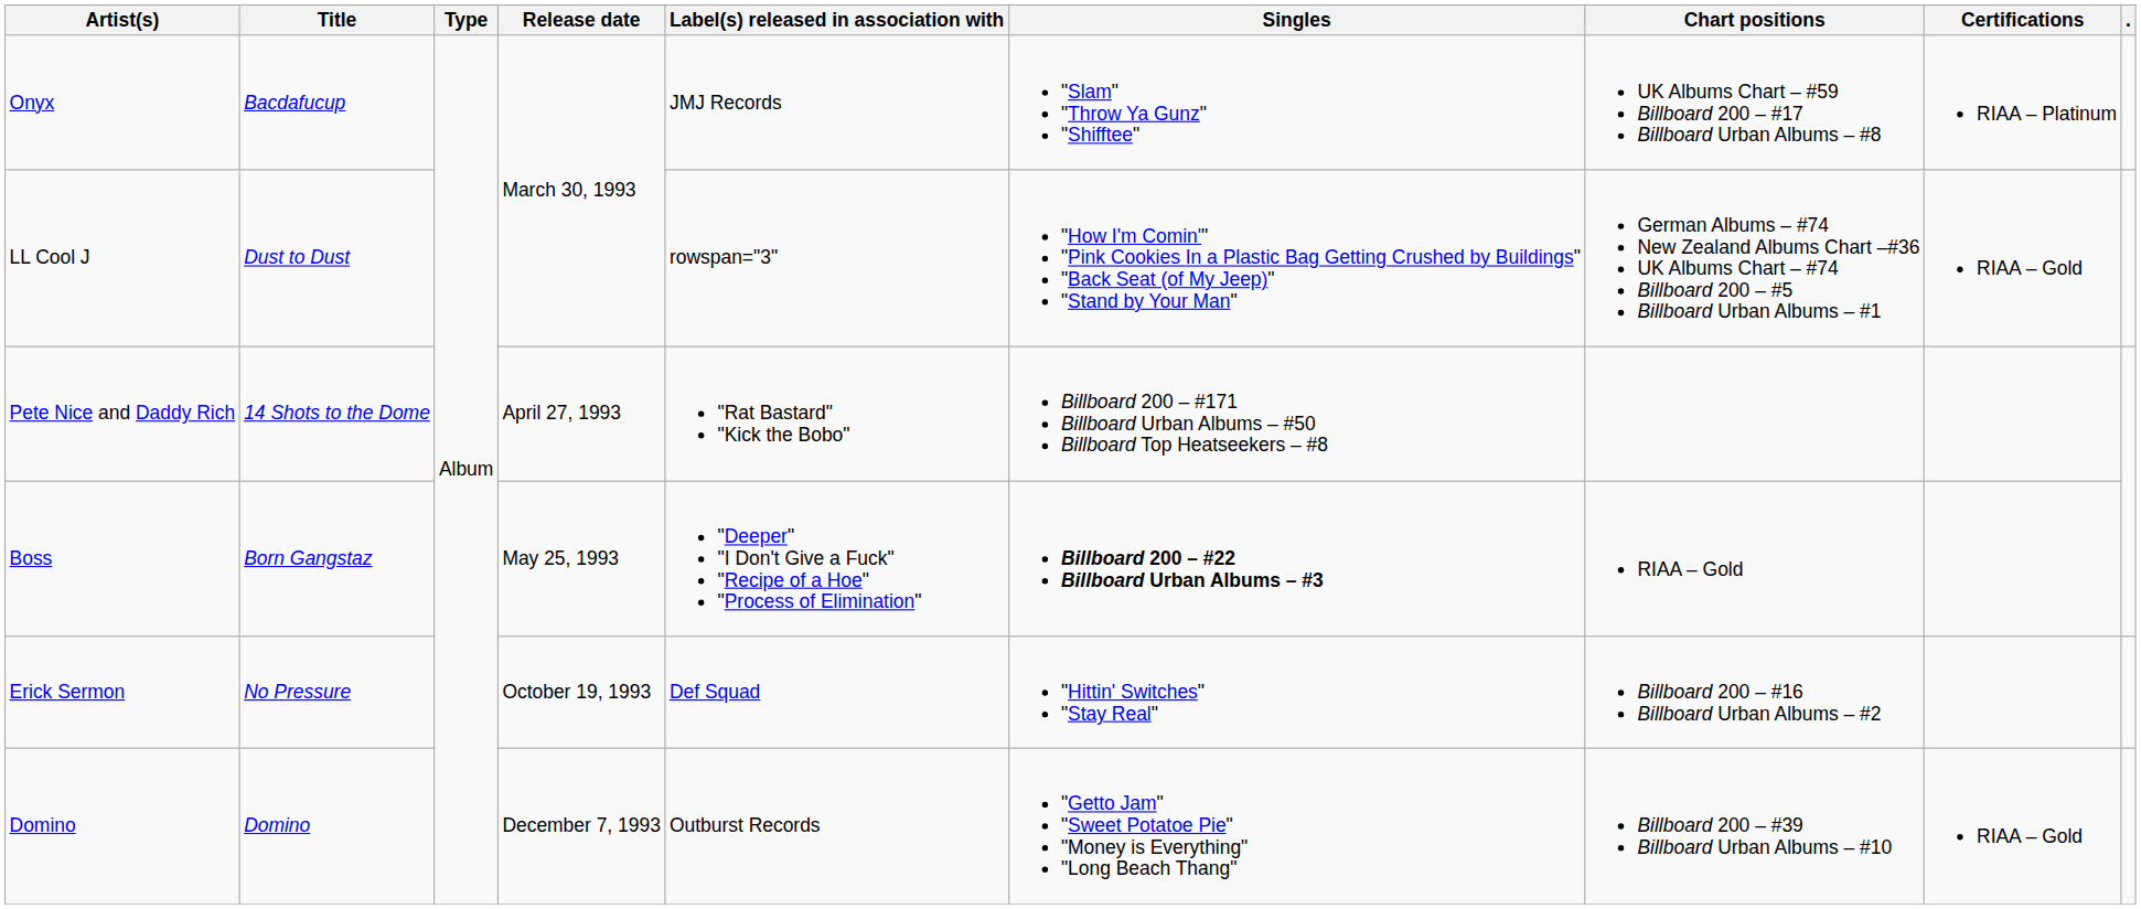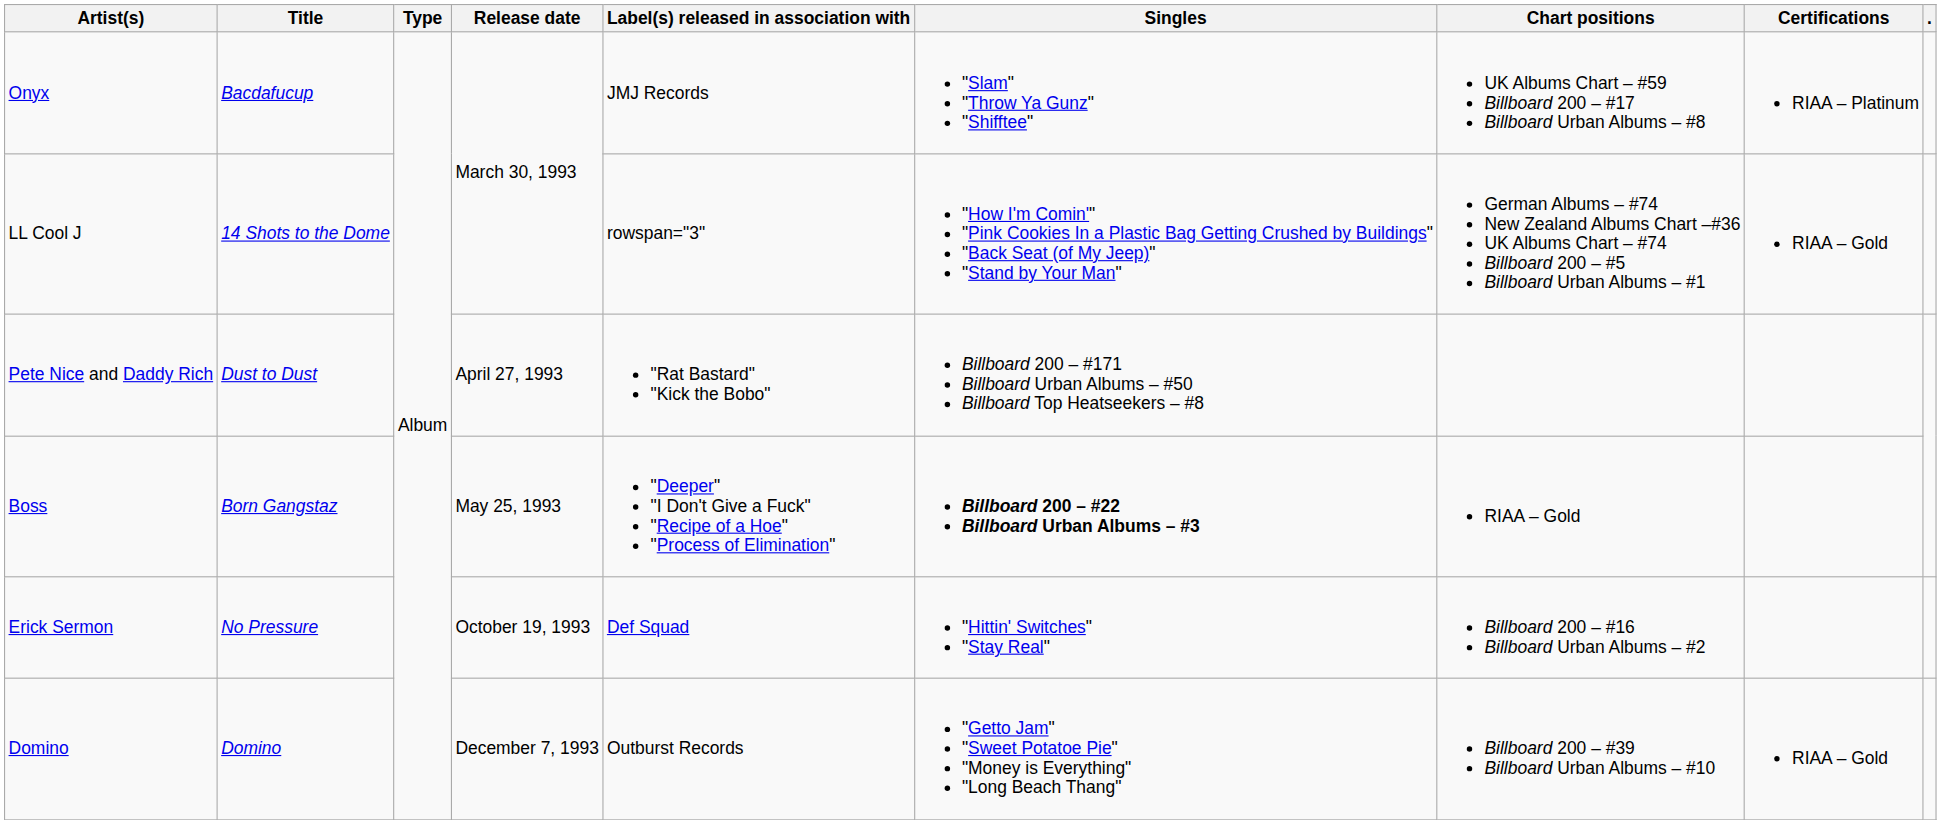LL Cool J | Title: Dust to Dust -> 14 Shots to the Dome
Pete Nice and Daddy Rich | Title: 14 Shots to the Dome -> Dust to Dust
